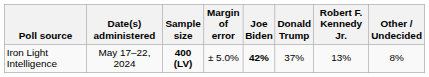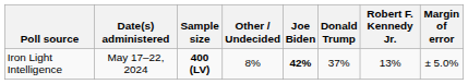columns swapped: Margin of error <-> Other / Undecided
